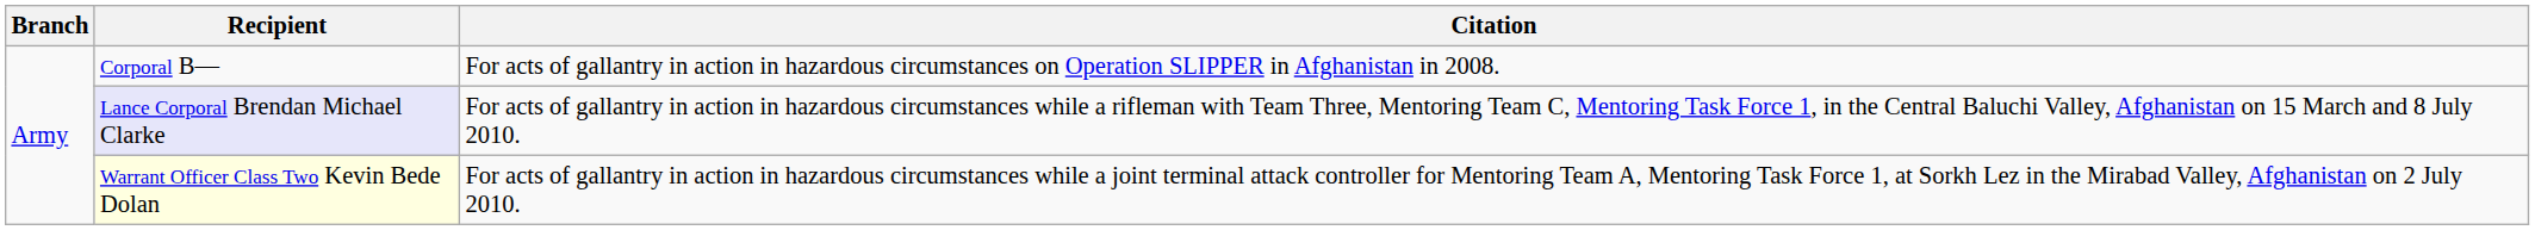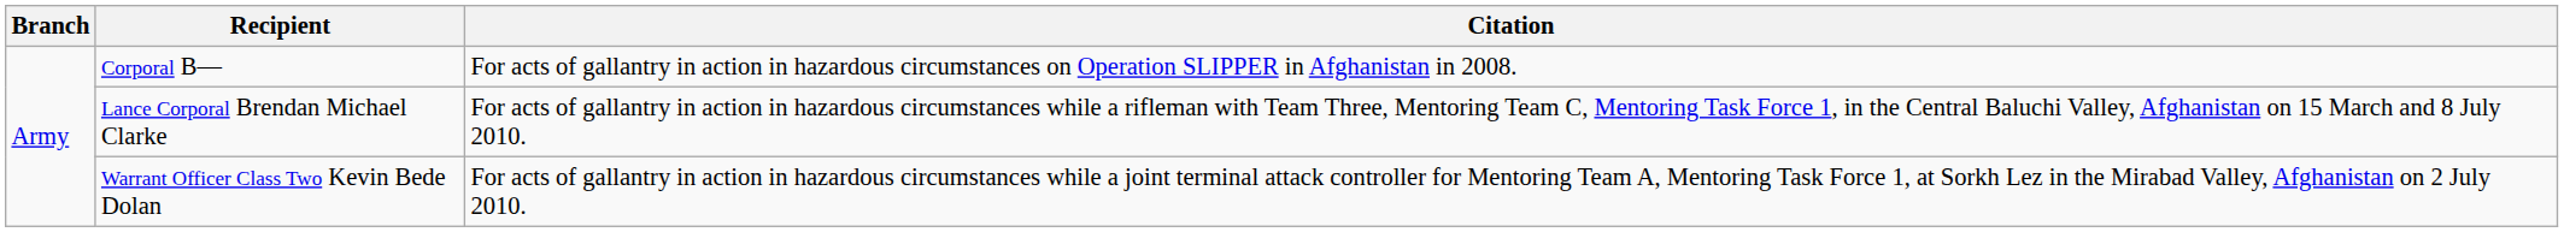Lance Corporal Brendan Michael Clarke | Recipient: lavender background -> no background
Warrant Officer Class Two Kevin Bede Dolan | Recipient: lightyellow background -> no background
